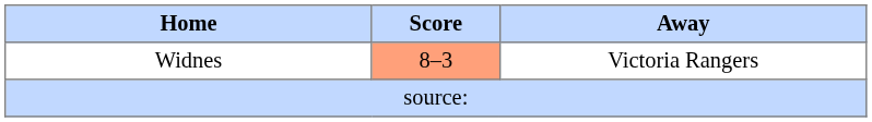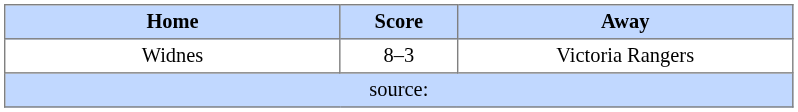Widnes | Score: lightsalmon background -> no background
